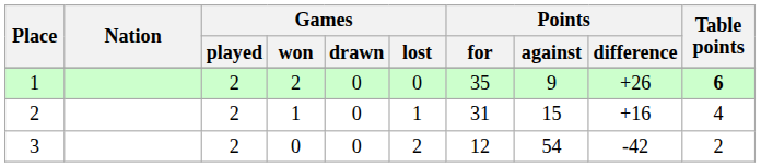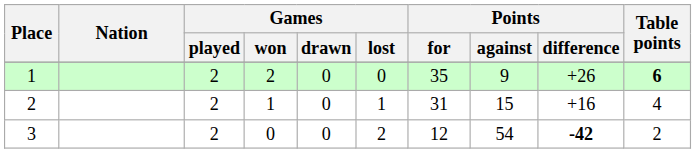3 | Points / difference: normal -> bold
